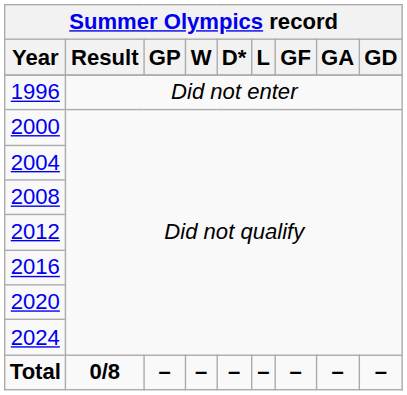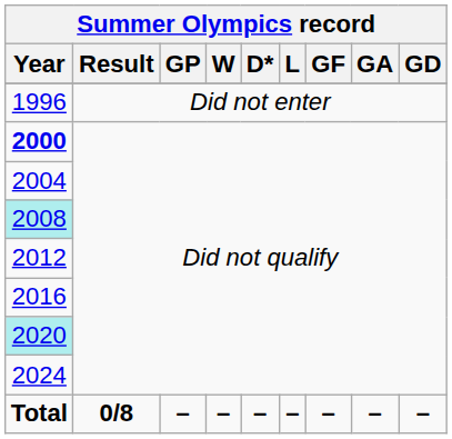2000 | Year: normal -> bold
2008 | Year: no background -> paleturquoise background
2020 | Year: no background -> paleturquoise background
